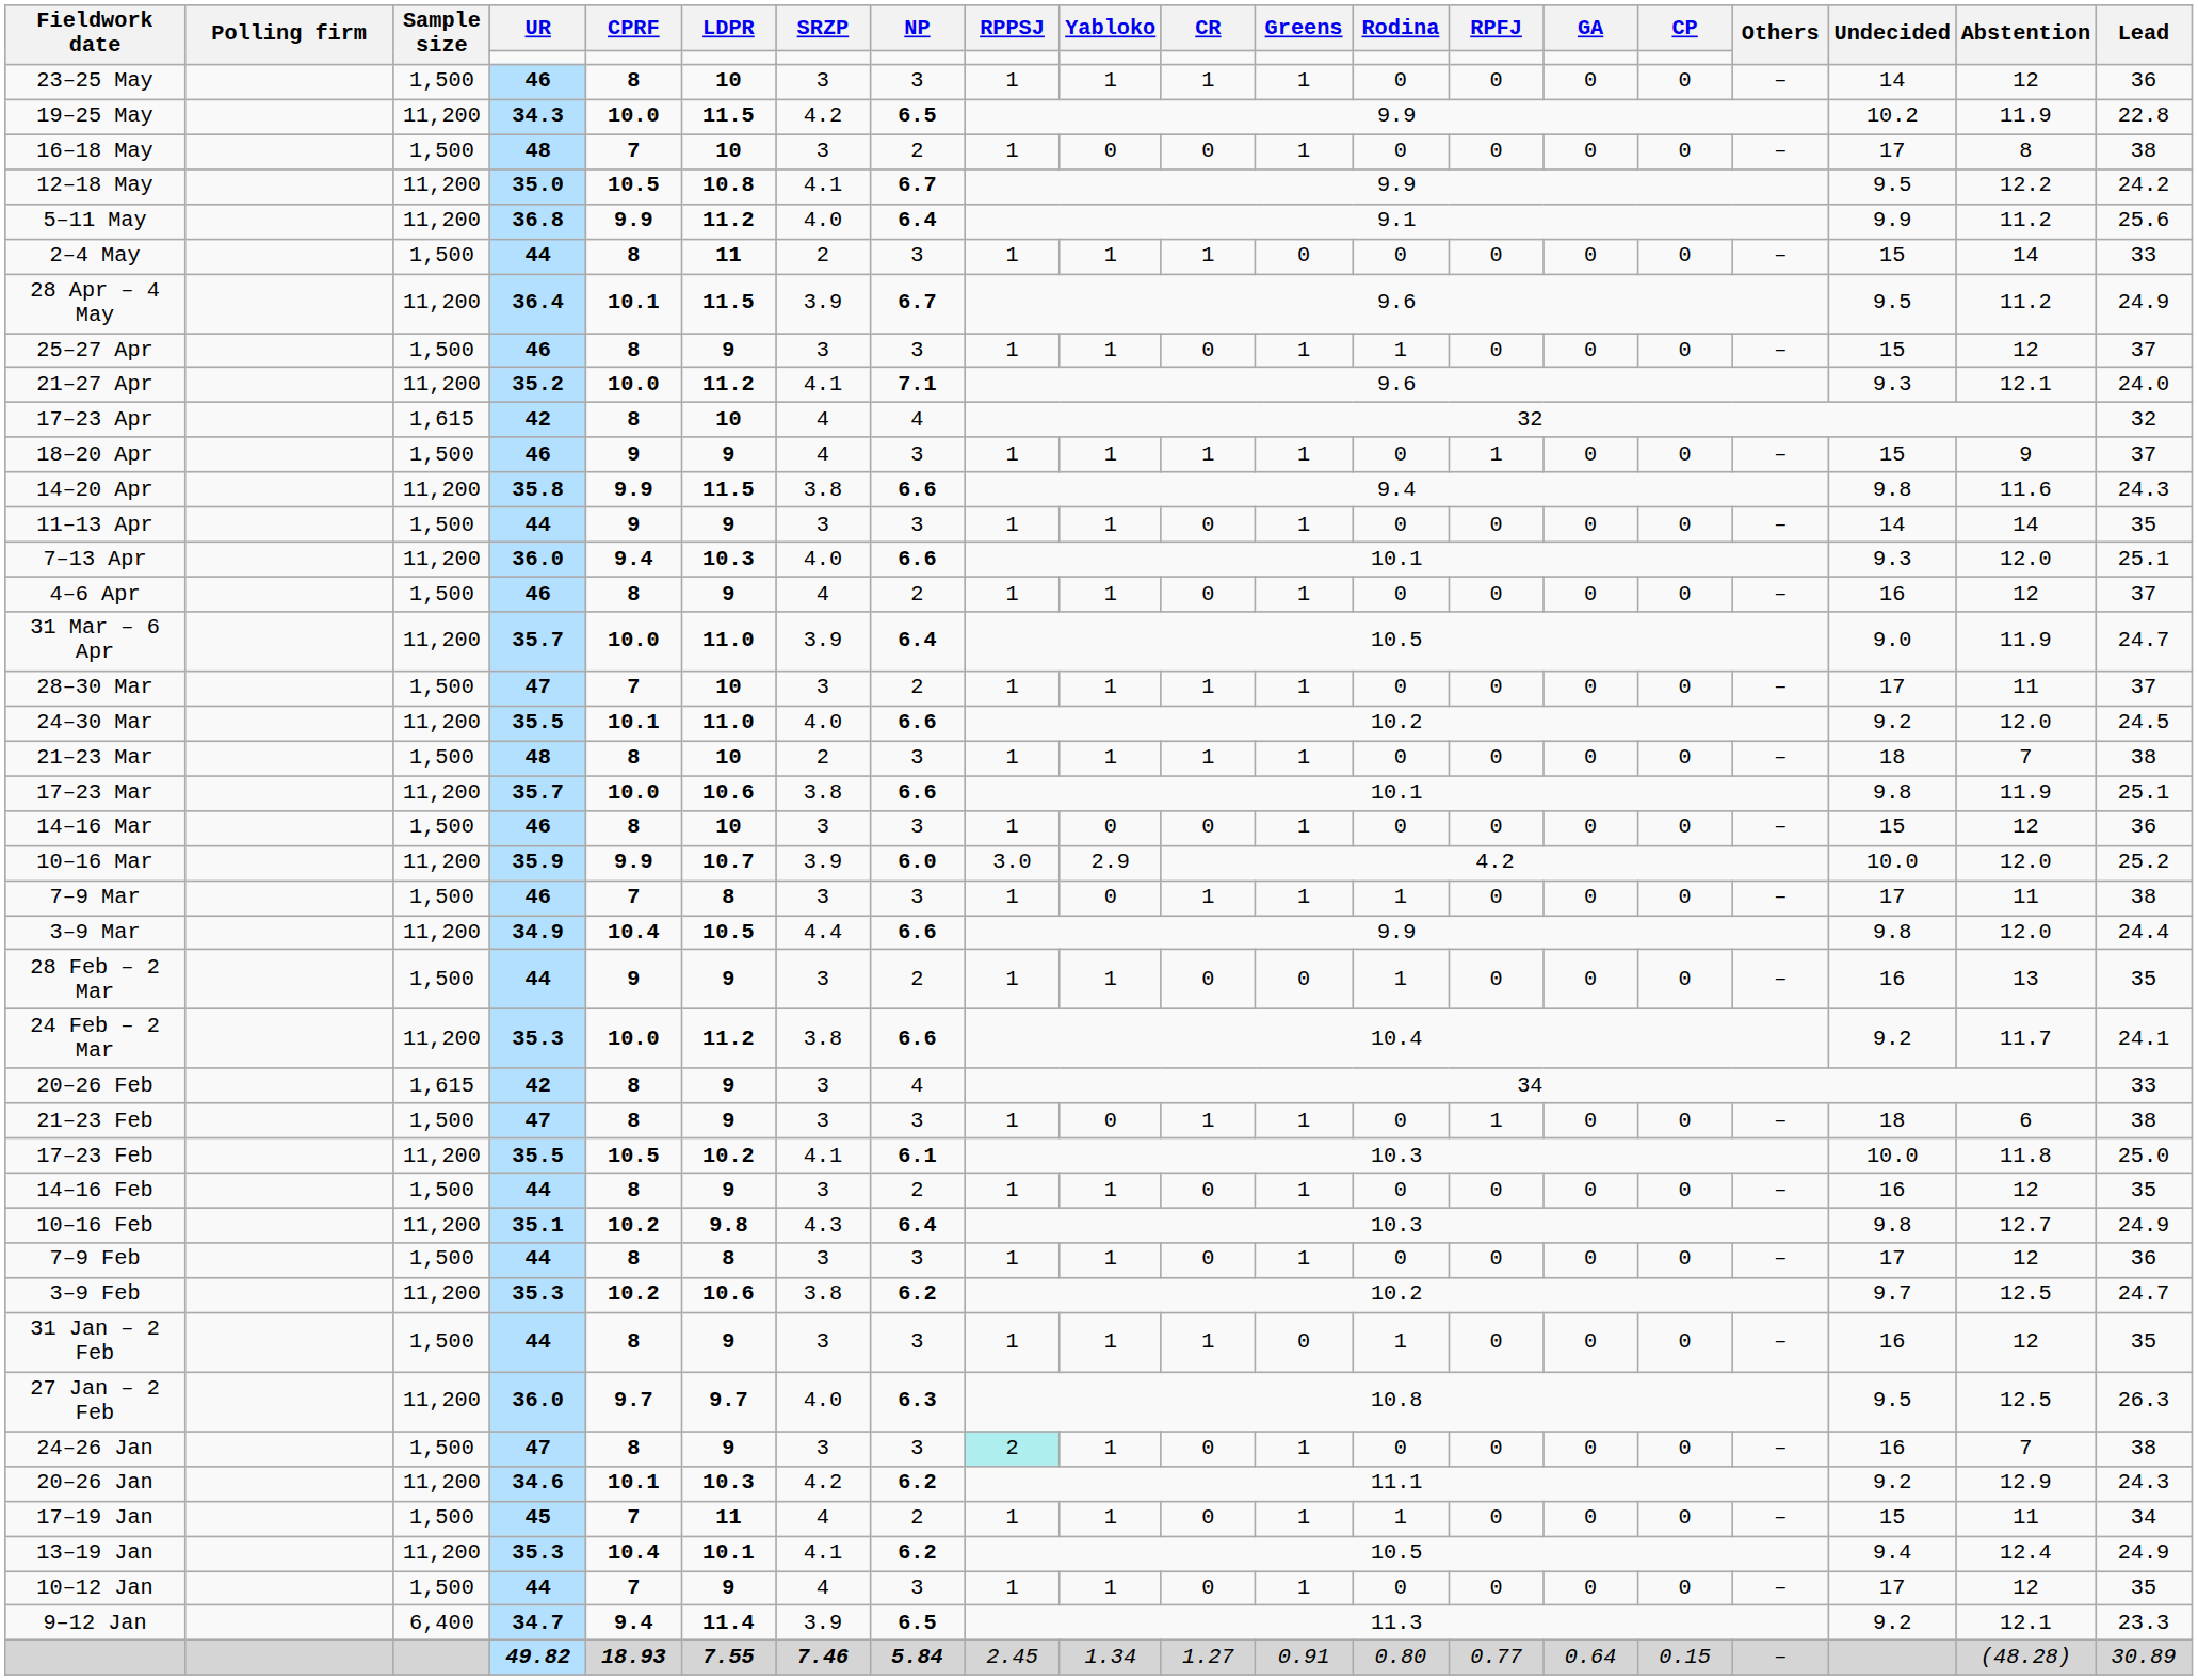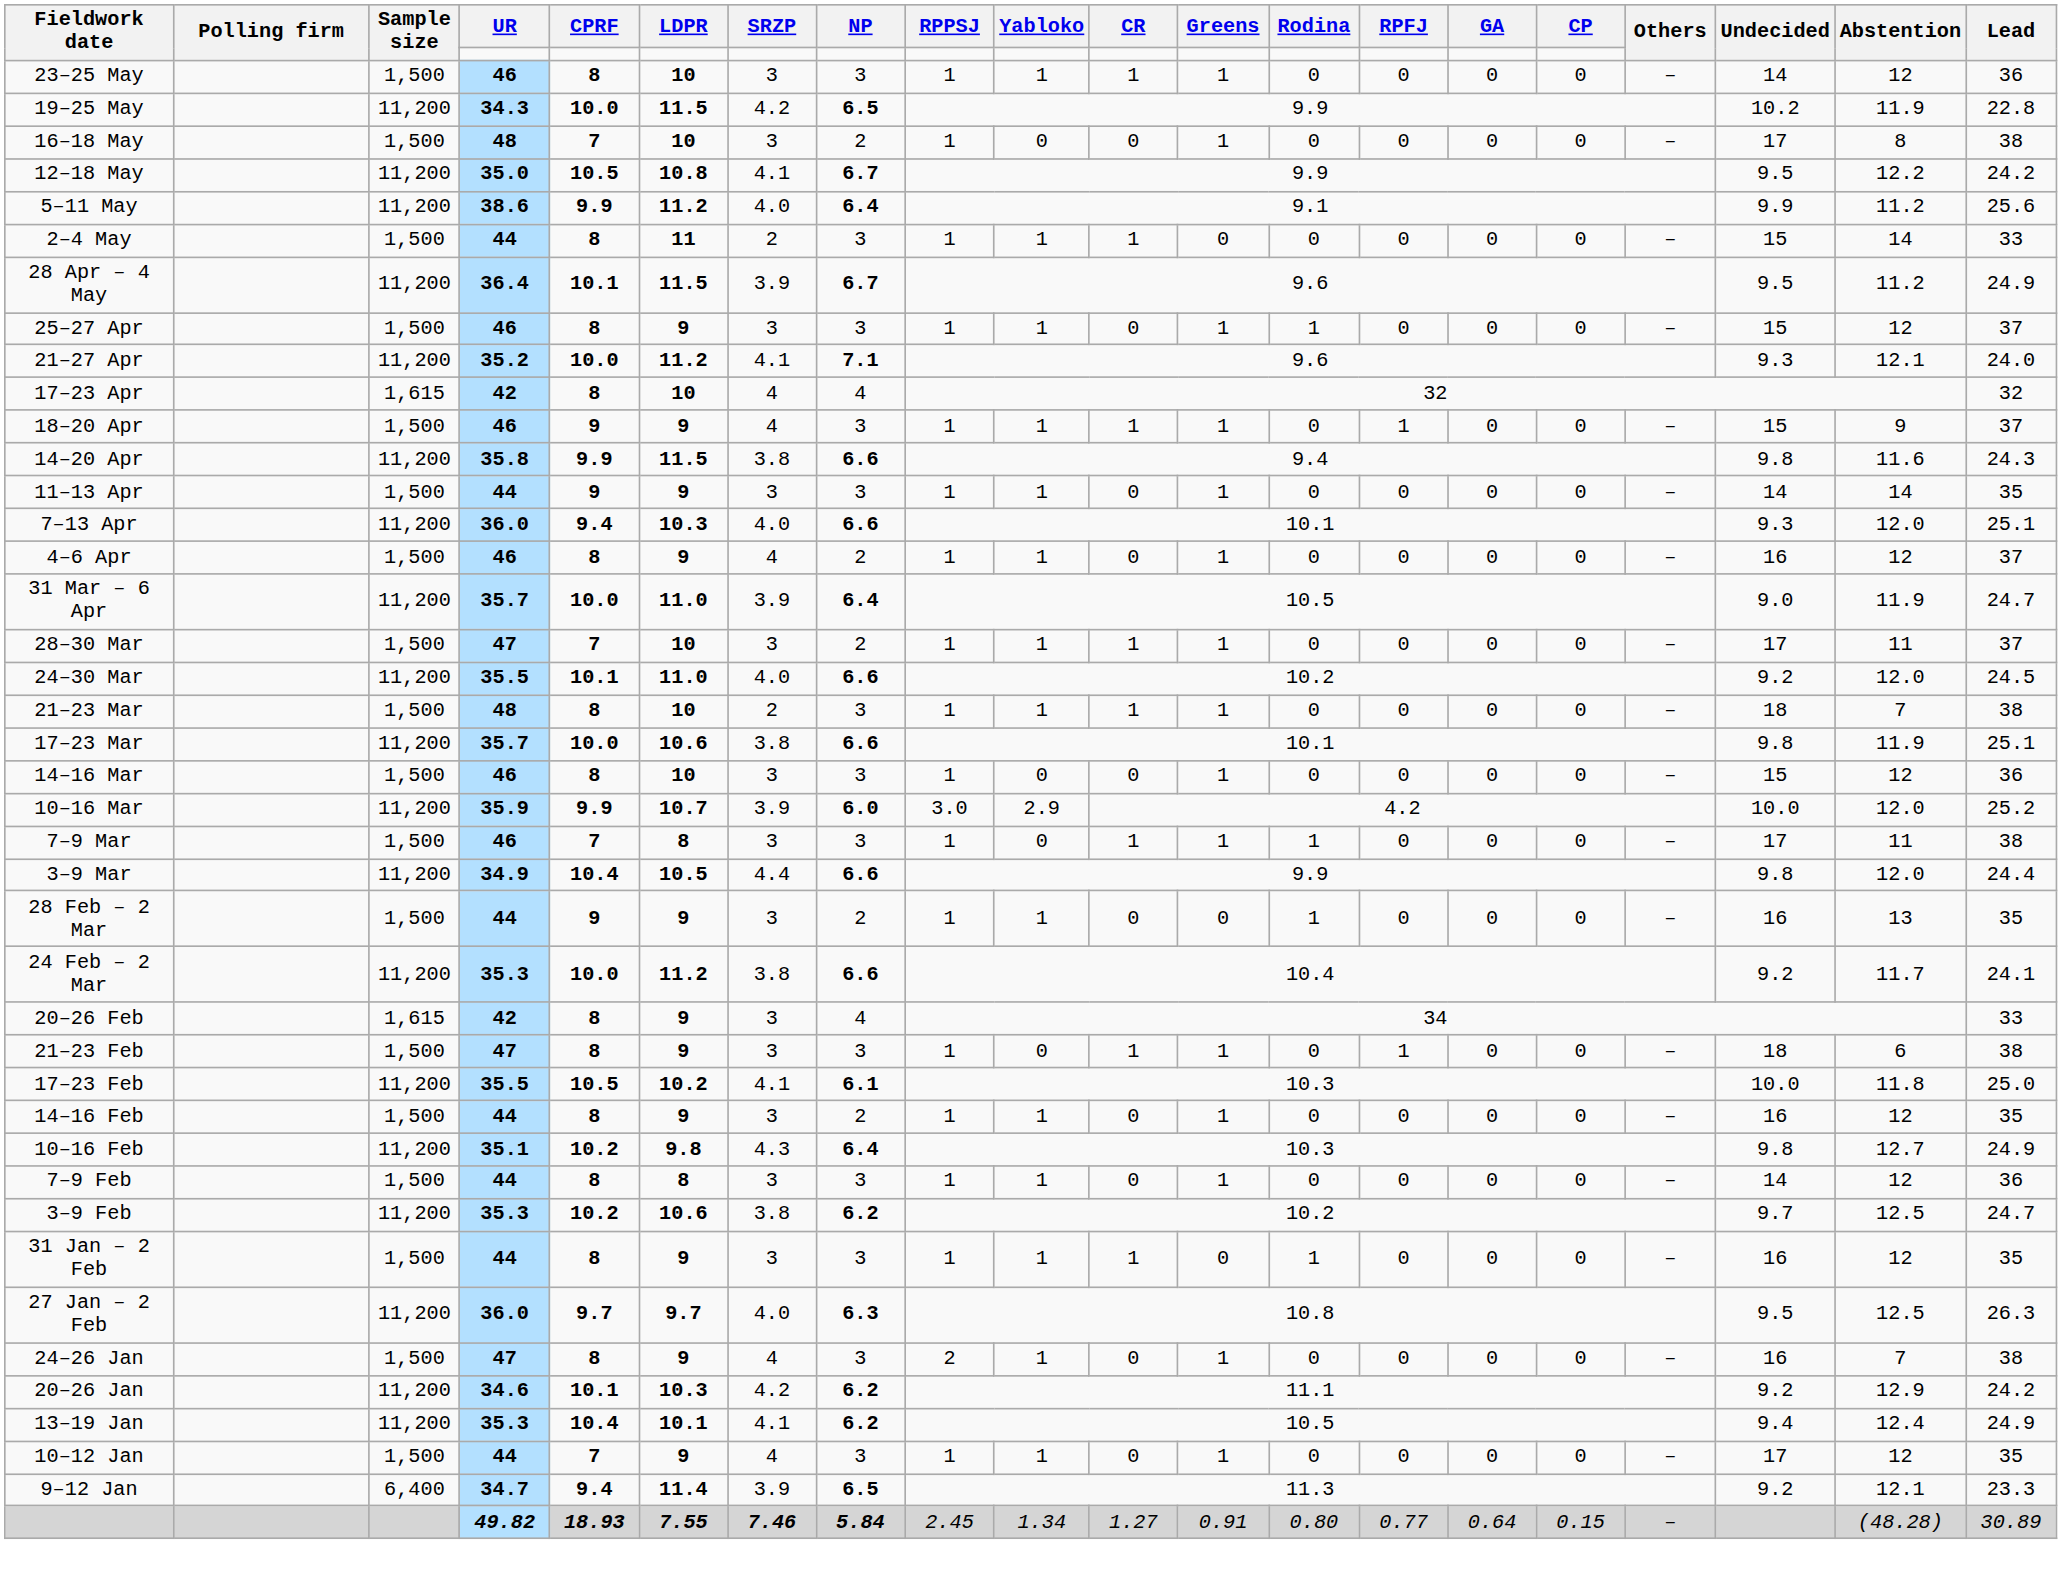5–11 May | UR: 36.8 -> 38.6
7–9 Feb | Undecided: 17 -> 14
24–26 Jan | SRZP: 3 -> 4
24–26 Jan | RPPSJ: paleturquoise background -> no background
20–26 Jan | Lead: 24.3 -> 24.2
- row: 17–19 Jan | 1,500 | 45 | 7 | 11 | 4 | 2 | 1 | 1 | 0 | 1 | 1 | 0 | 0 | 0 | – | 15 | 11 | 34
